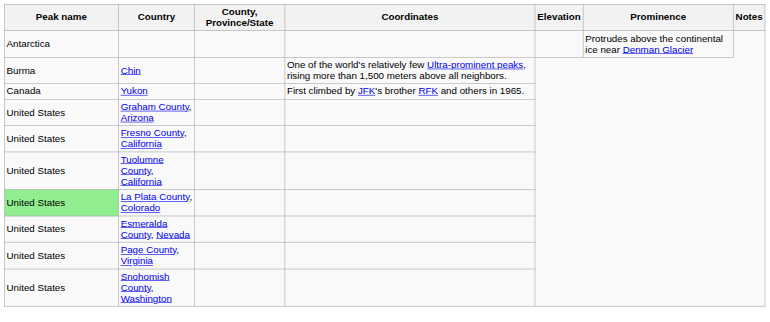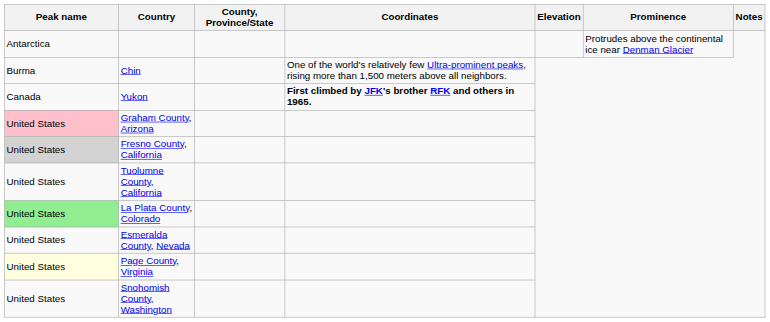Yukon | Coordinates: normal -> bold
Graham County, Arizona | Peak name: no background -> pink background
Fresno County, California | Peak name: no background -> lightgrey background
Page County, Virginia | Peak name: no background -> lightyellow background
